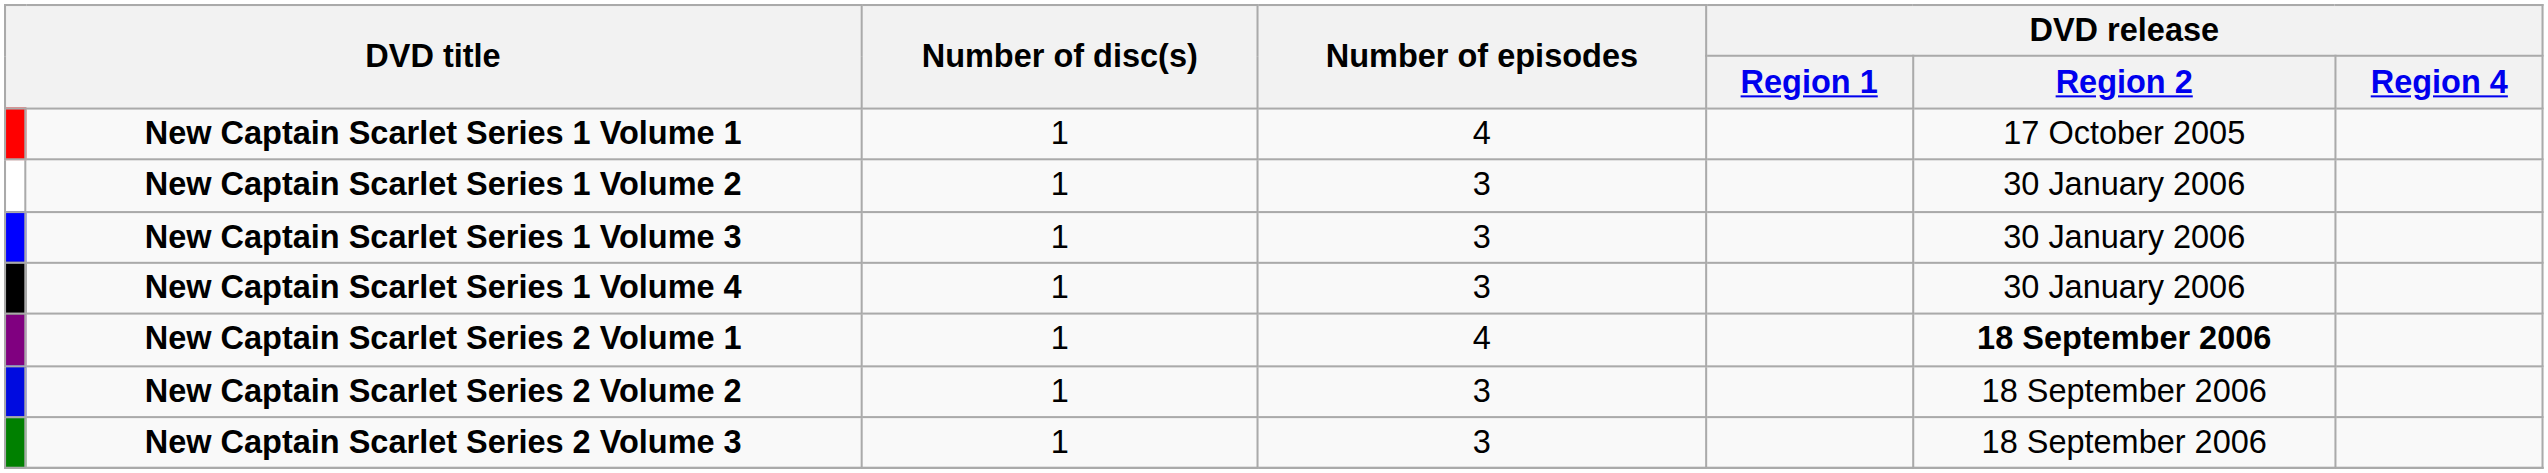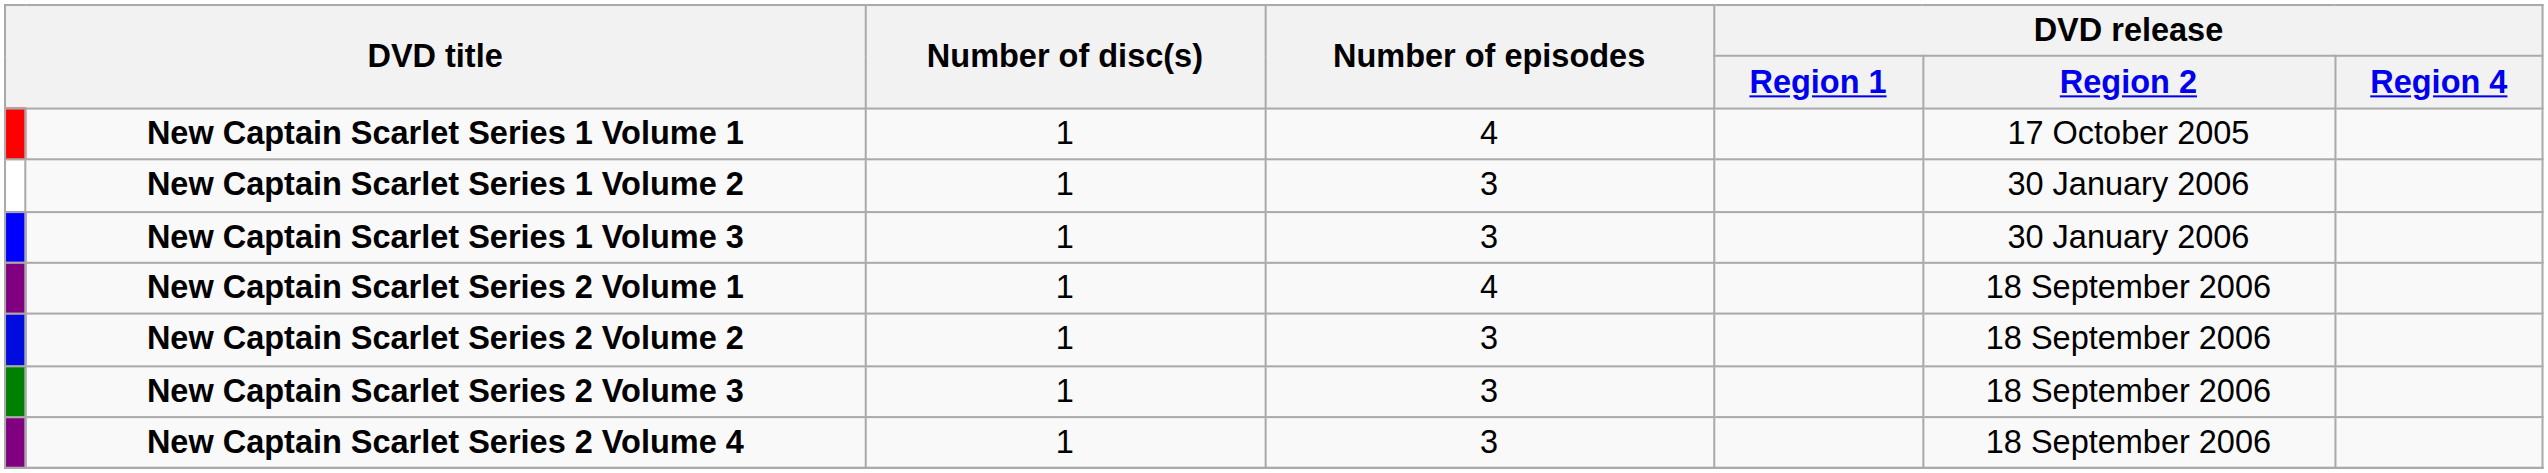- row: New Captain Scarlet Series 1 Volume 4 | 1 | 3 | 30 January 2006
New Captain Scarlet Series 2 Volume 1 | DVD release / Region 2: bold -> normal
+ row: New Captain Scarlet Series 2 Volume 4 | 1 | 3 | 18 September 2006
